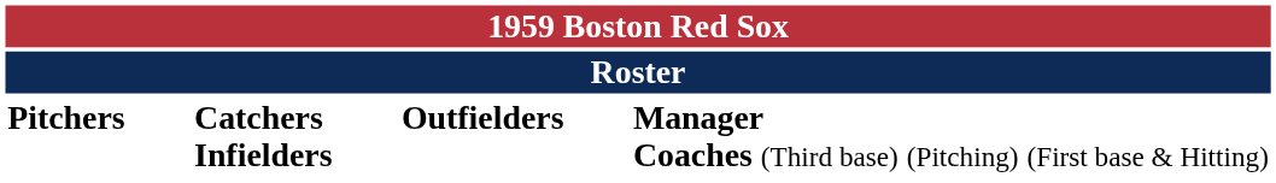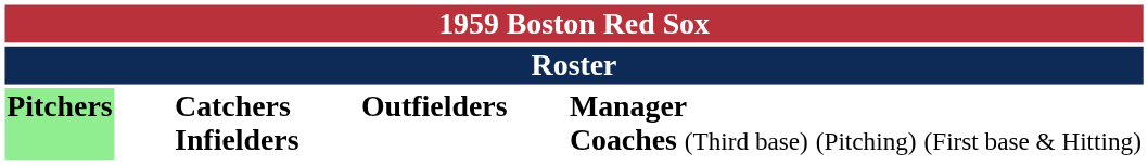Pitchers | column 1: no background -> lightgreen background
